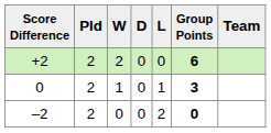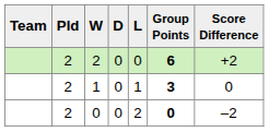columns swapped: Team <-> Score Difference
